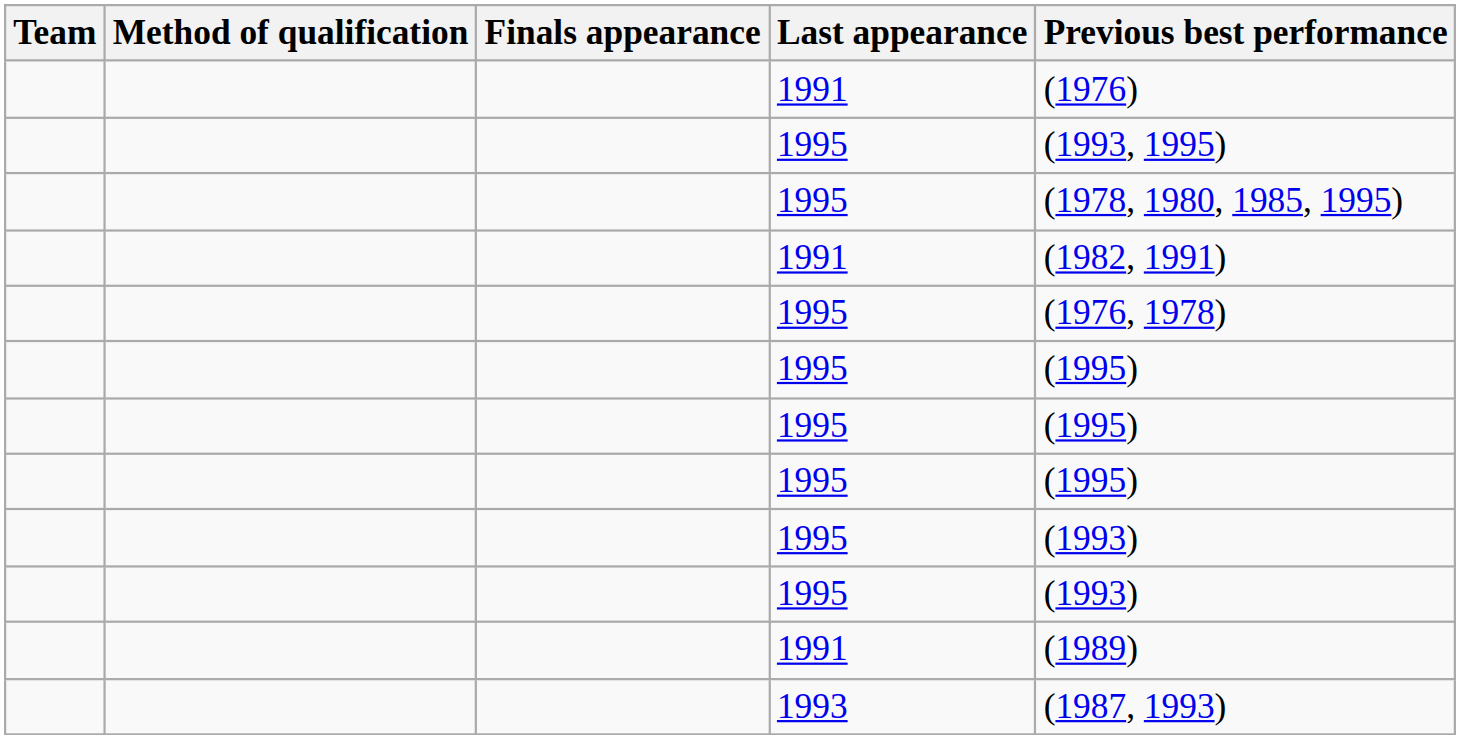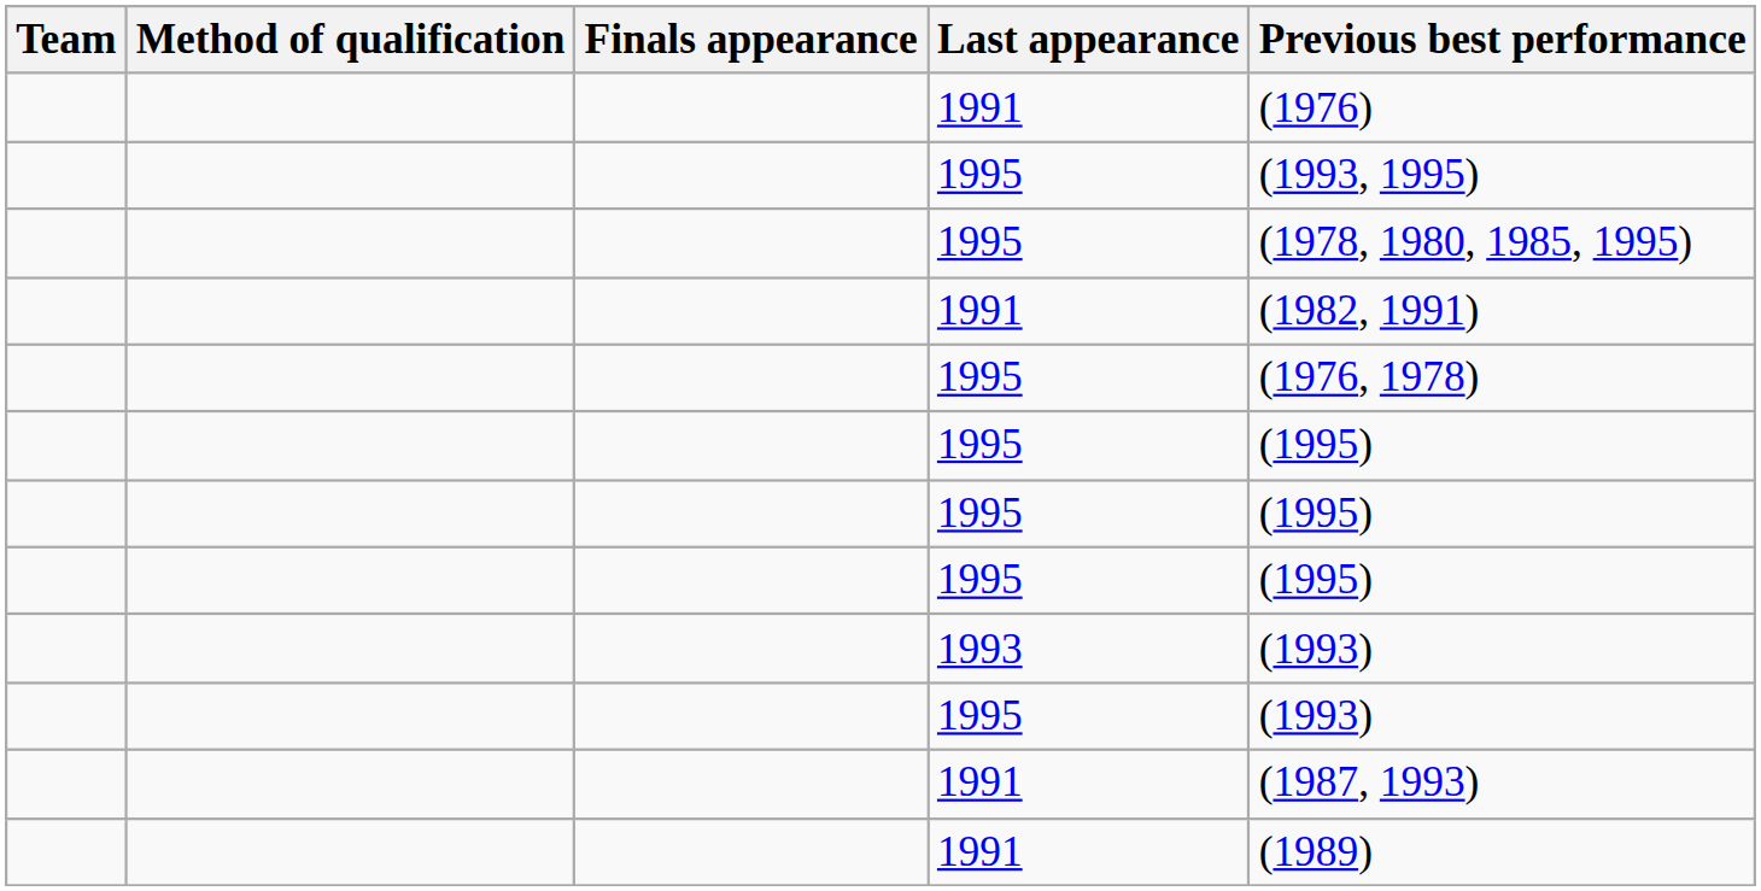row 10 | Last appearance: 1995 -> 1993
row 12 | Previous best performance: (1989) -> (1987, 1993)
row 13 | Last appearance: 1993 -> 1991
row 13 | Previous best performance: (1987, 1993) -> (1989)
